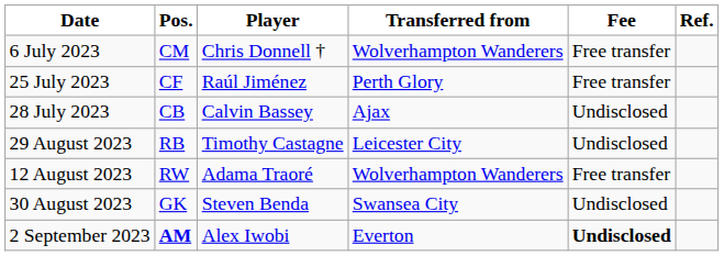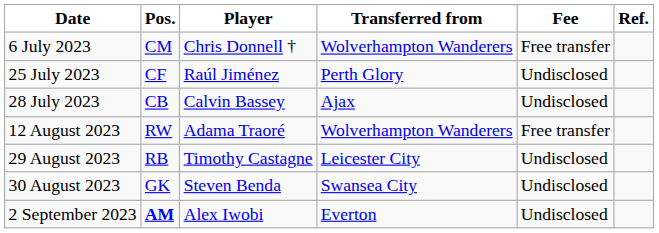25 July 2023 | Fee: Free transfer -> Undisclosed
rows swapped: 12 August 2023 <-> 29 August 2023
2 September 2023 | Fee: bold -> normal
